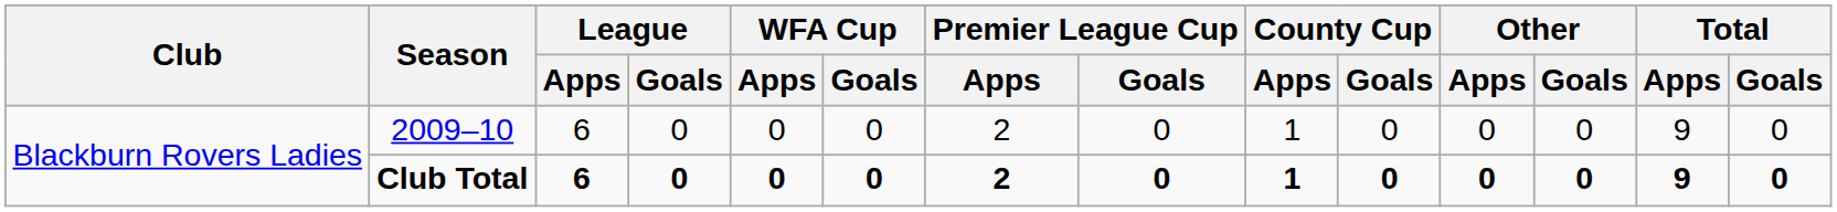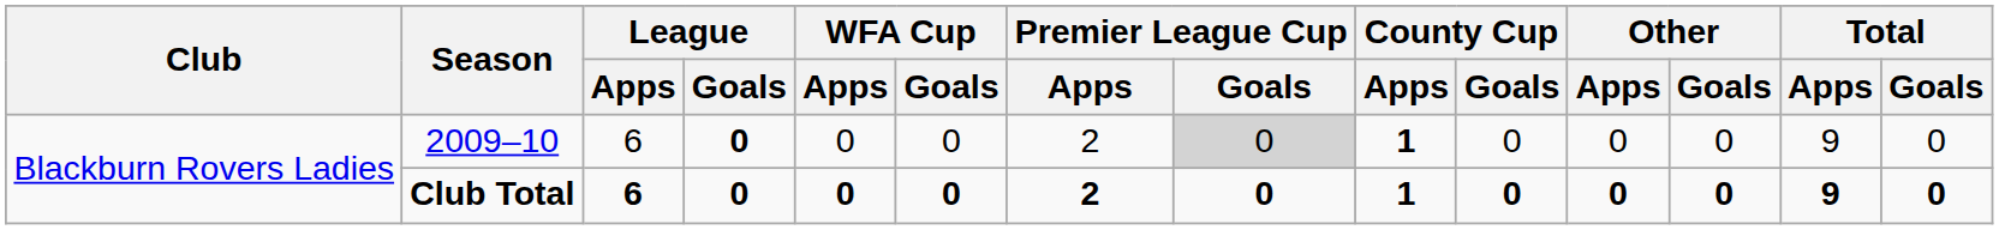2009–10 | League / Goals: normal -> bold
2009–10 | Premier League Cup / Goals: no background -> lightgrey background
2009–10 | County Cup / Apps: normal -> bold
